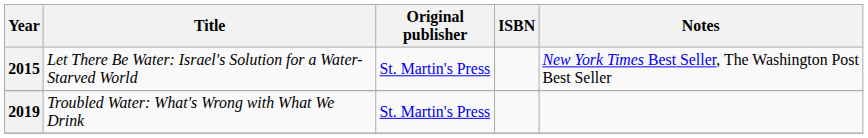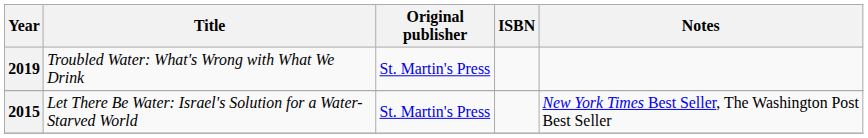rows swapped: 2015 <-> 2019
